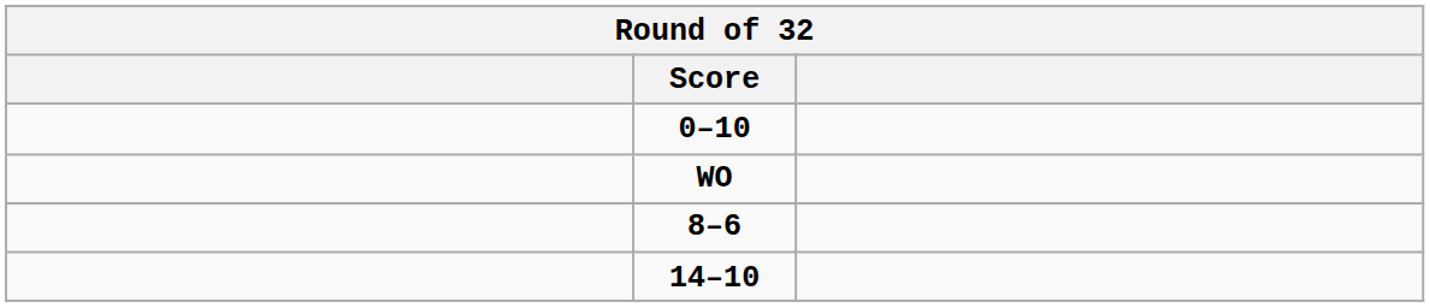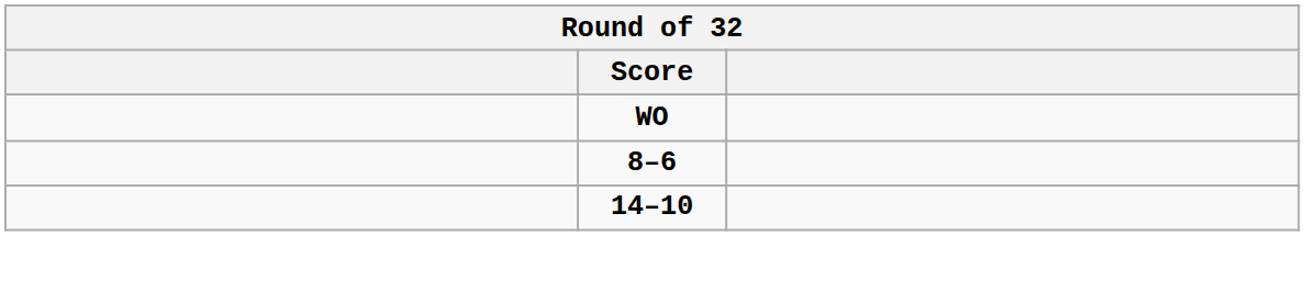- row: 0–10
